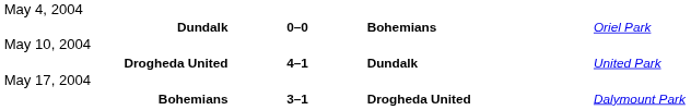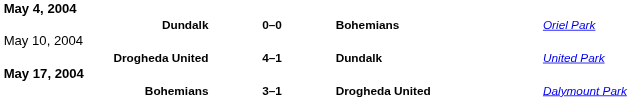May 4, 2004 | column 1: normal -> bold
May 17, 2004 | column 1: normal -> bold
